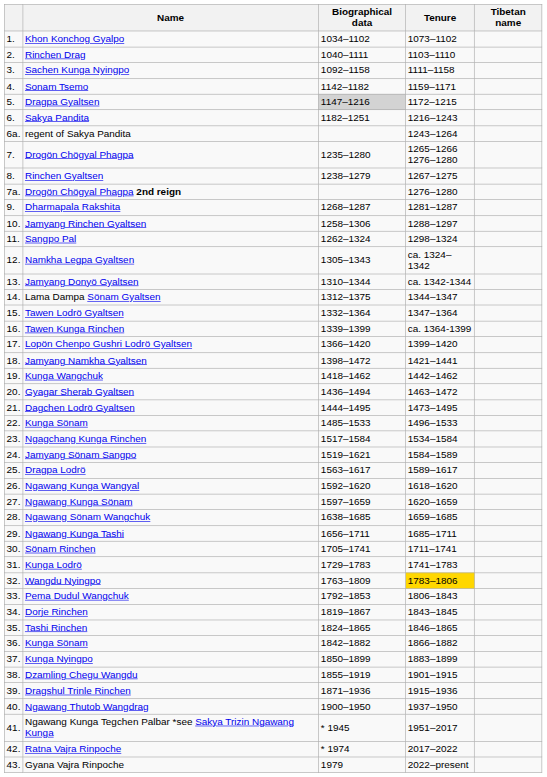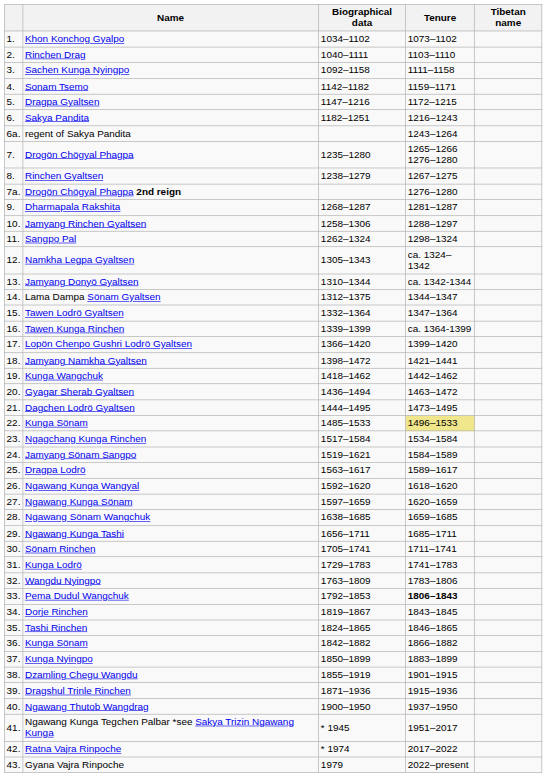Dragpa Gyaltsen | Biographical data: lightgrey background -> no background
22. / Kunga Sönam | Tenure: no background -> khaki background
Wangdu Nyingpo | Tenure: gold background -> no background
Pema Dudul Wangchuk | Tenure: normal -> bold
